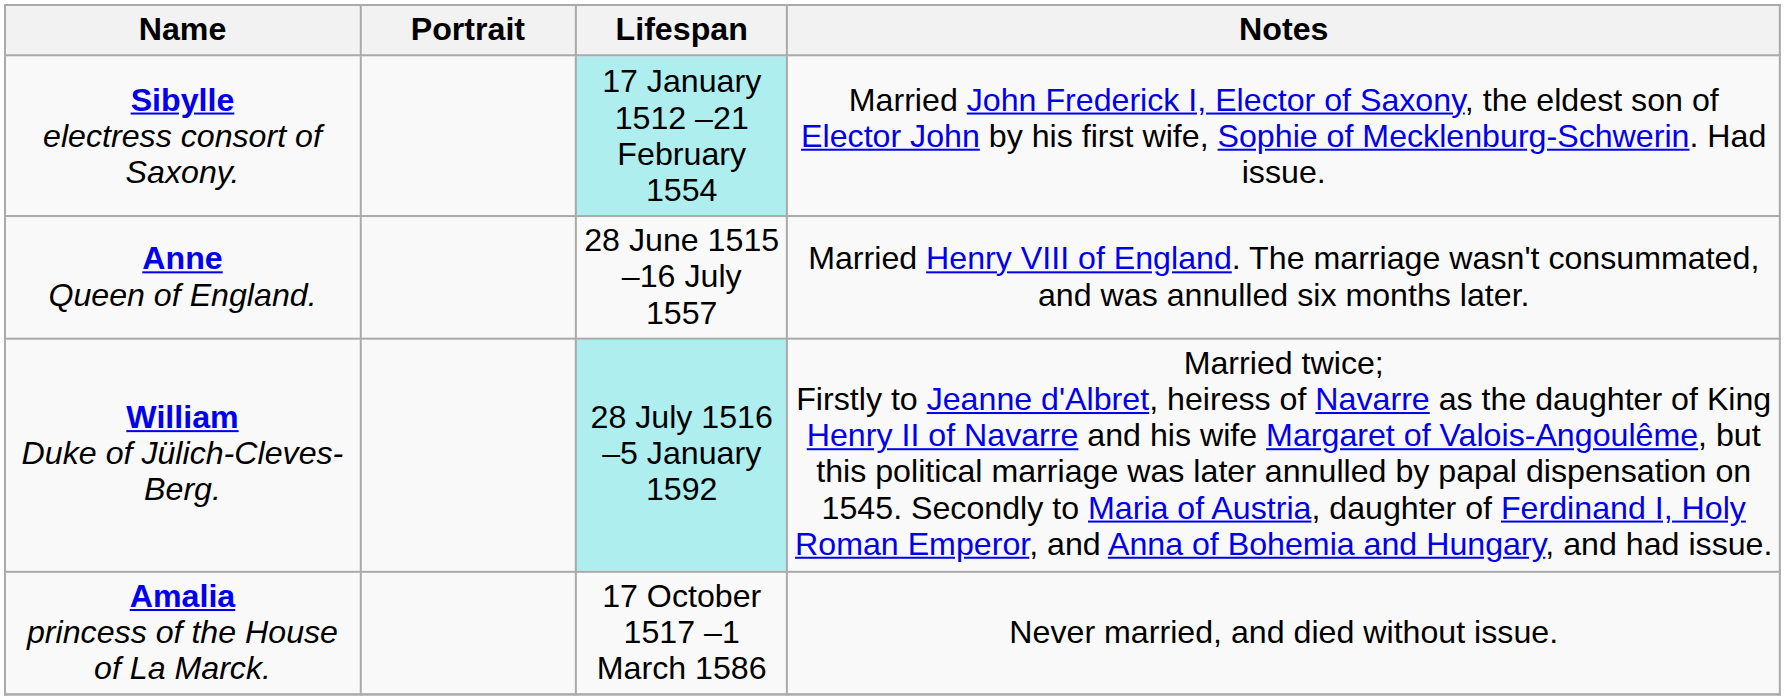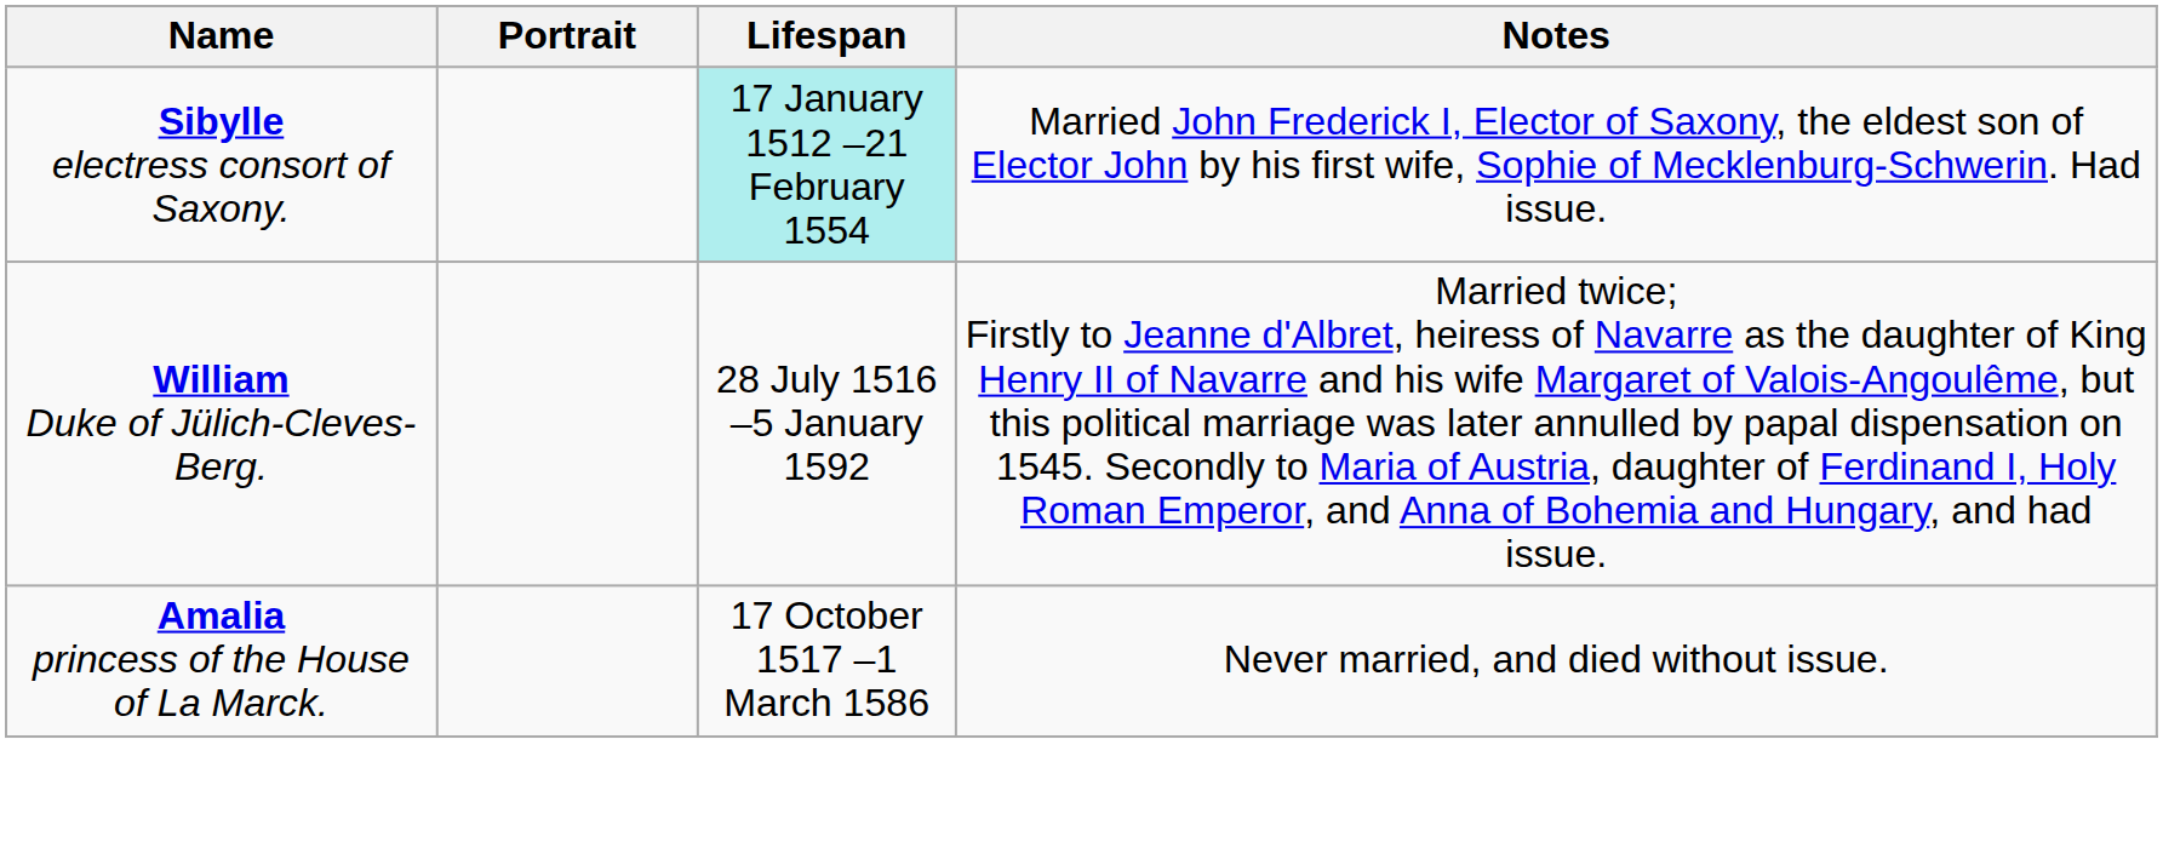- row: Anne Queen of England. | 28 June 1515 –16 July 1557 | Married Henry VIII of England. The marriage wasn't consummated, and was annulled six months later.
William Duke of Jülich-Cleves-Berg. | Lifespan: paleturquoise background -> no background
